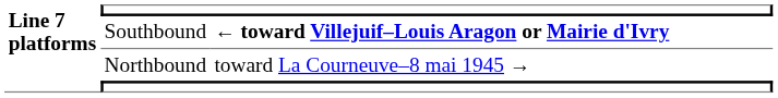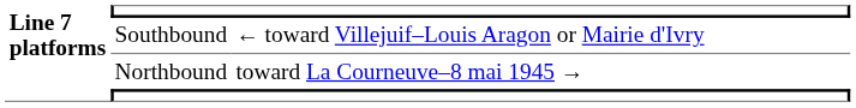Southbound | column 3: bold -> normal
